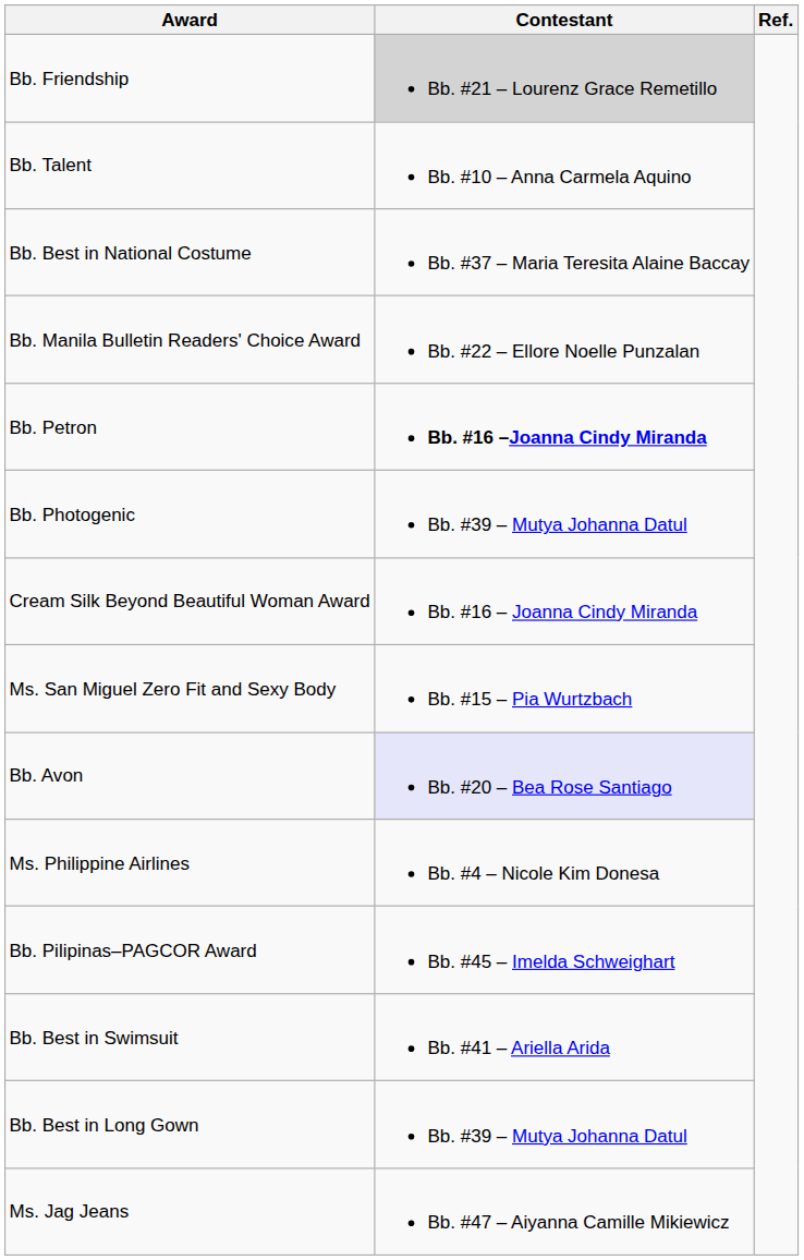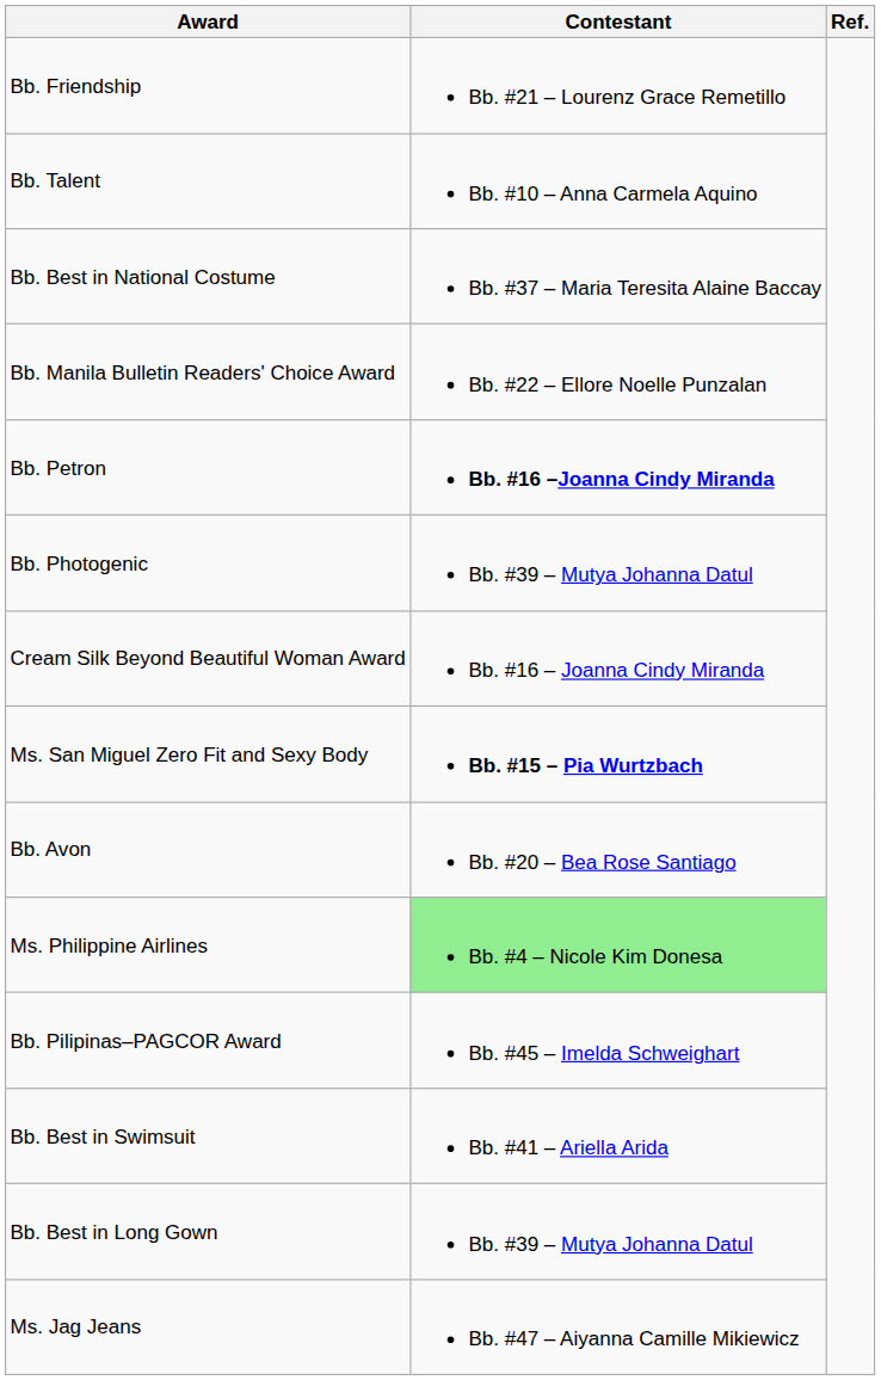Bb. Friendship | Contestant: lightgrey background -> no background
Ms. San Miguel Zero Fit and Sexy Body | Contestant: normal -> bold
Bb. Avon | Contestant: lavender background -> no background
Ms. Philippine Airlines | Contestant: no background -> lightgreen background
